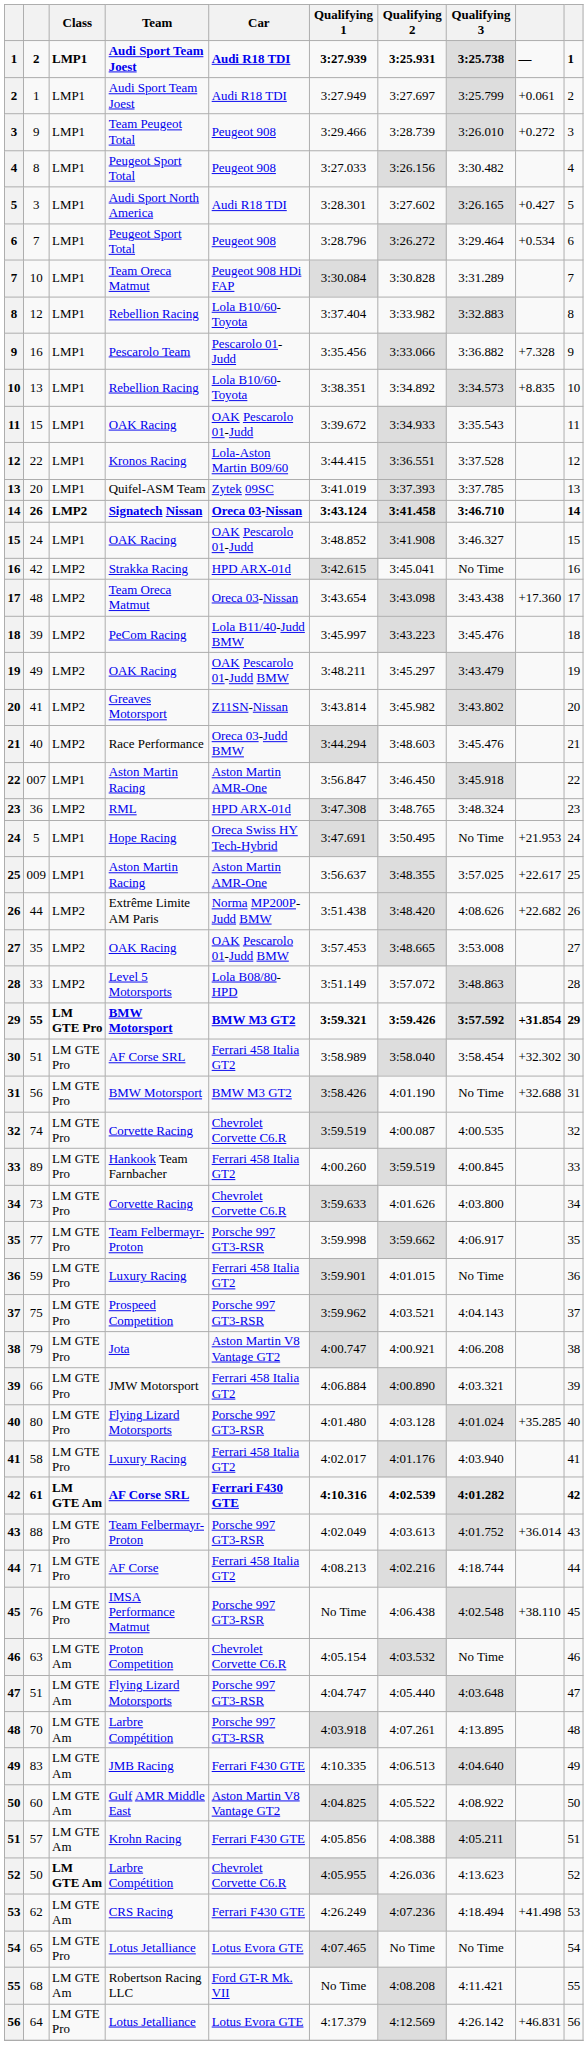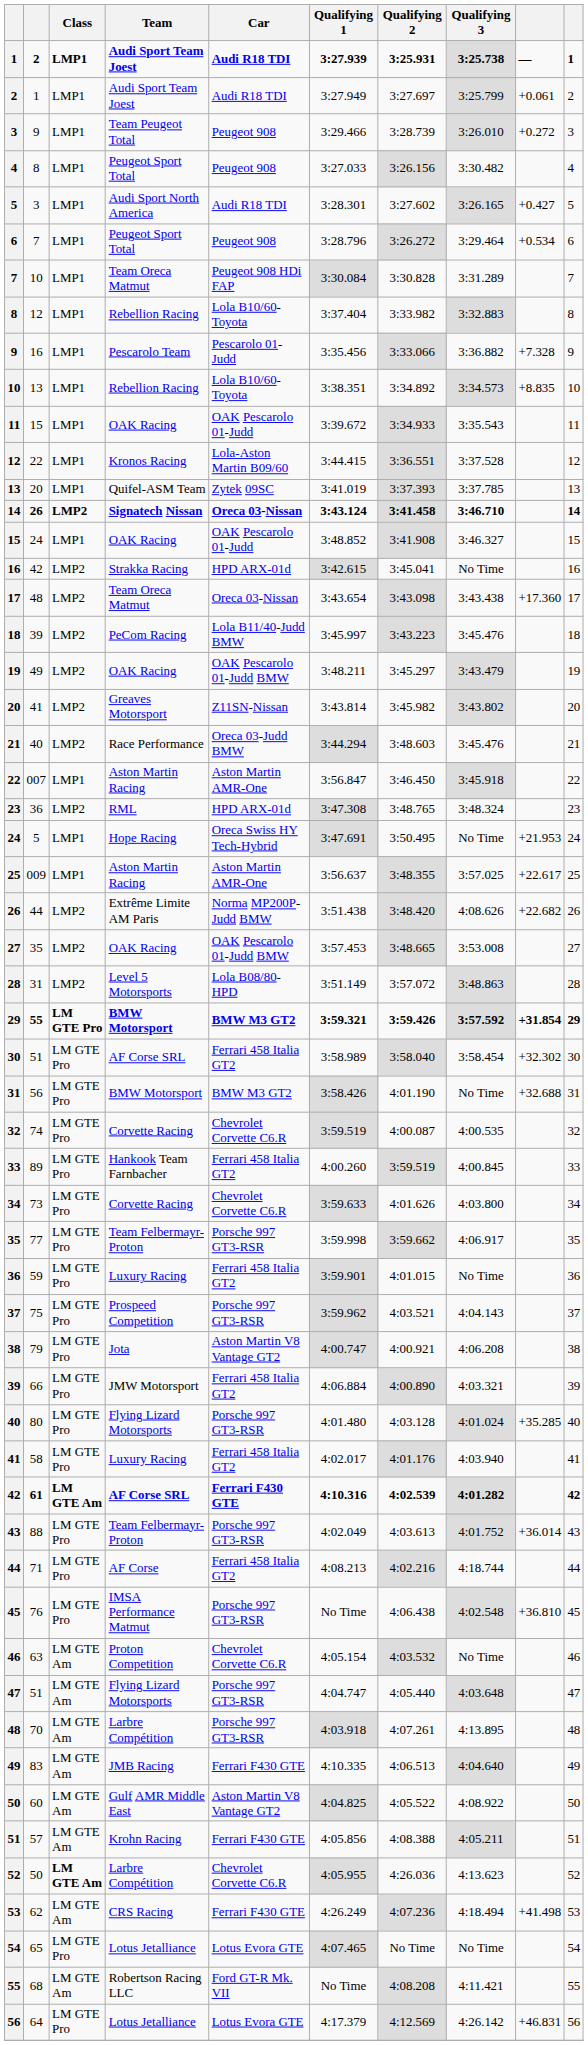row 29 | column 2: 33 -> 31
row 46 | column 9: +38.110 -> +36.810
